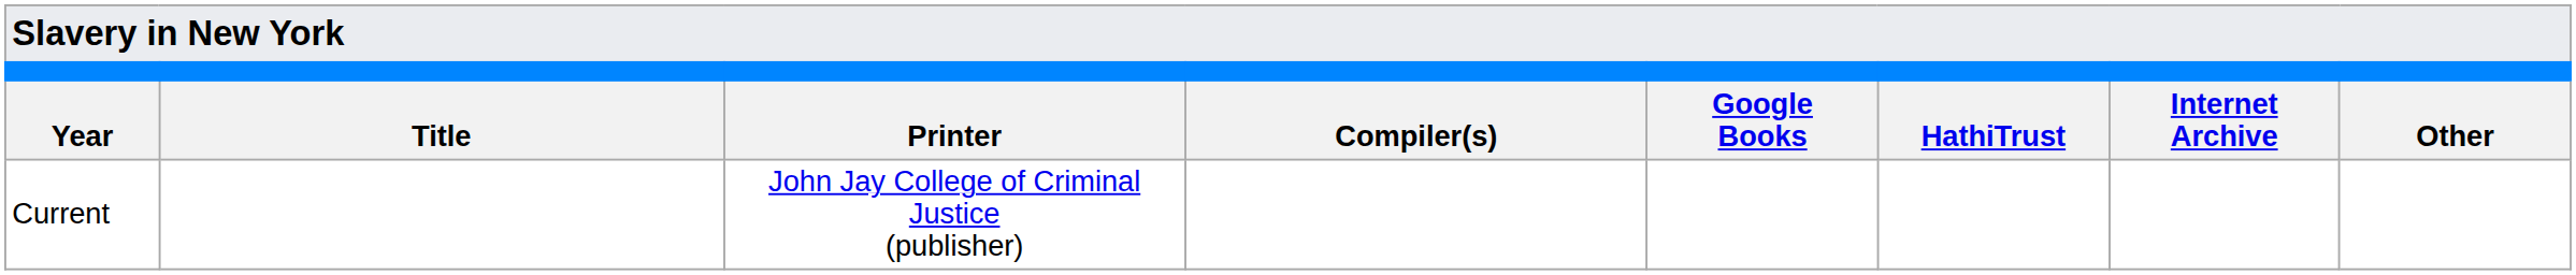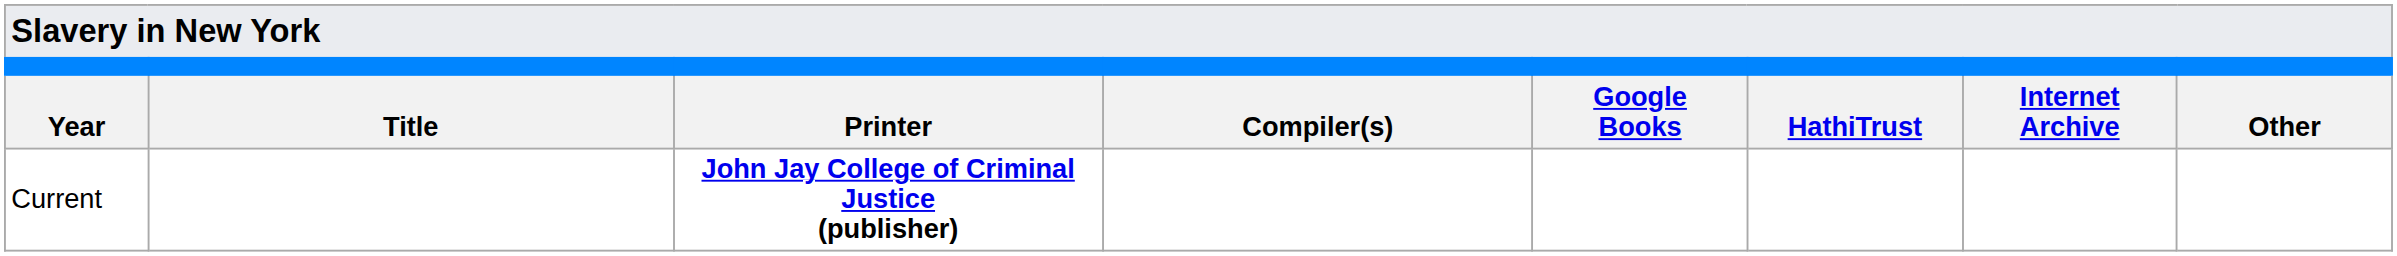Current | Printer: normal -> bold
